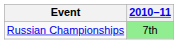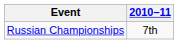Russian Championships | 2010–11: lightgreen background -> no background
